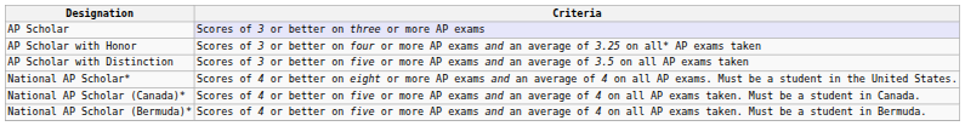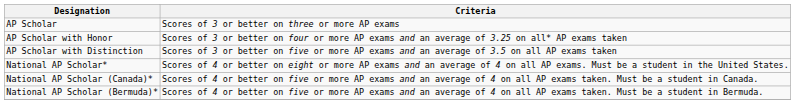AP Scholar | Criteria: lavender background -> no background
